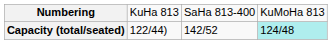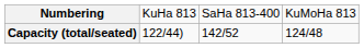row 2 | column 4: paleturquoise background -> no background
